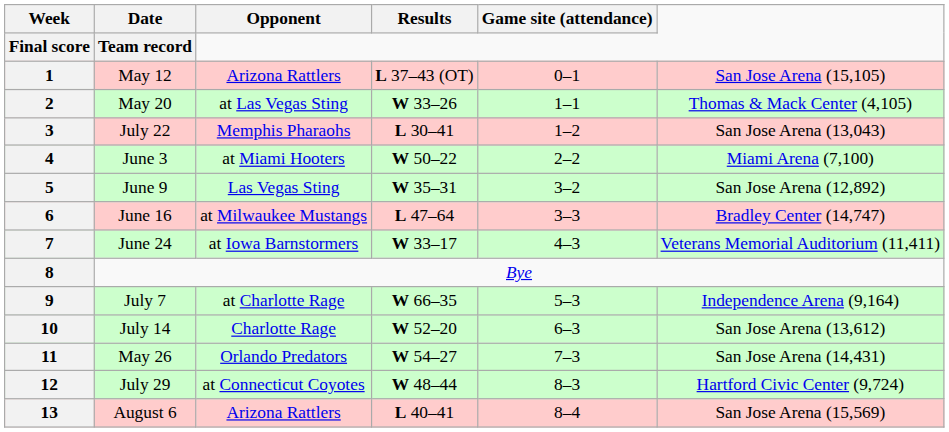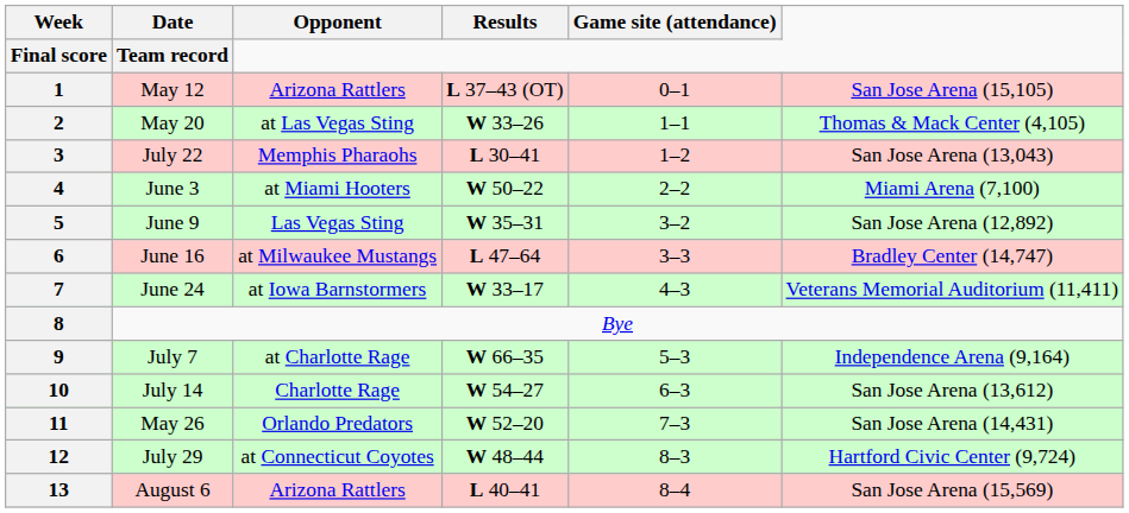10 | Results: W 52–20 -> W 54–27
11 | Results: W 54–27 -> W 52–20
